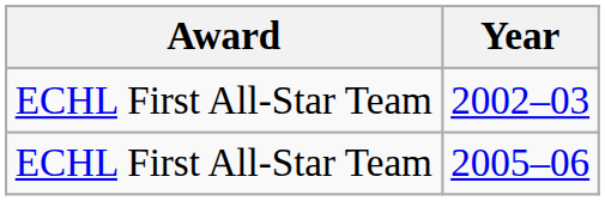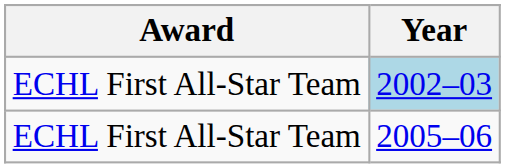row 2 | Year: no background -> lightblue background
